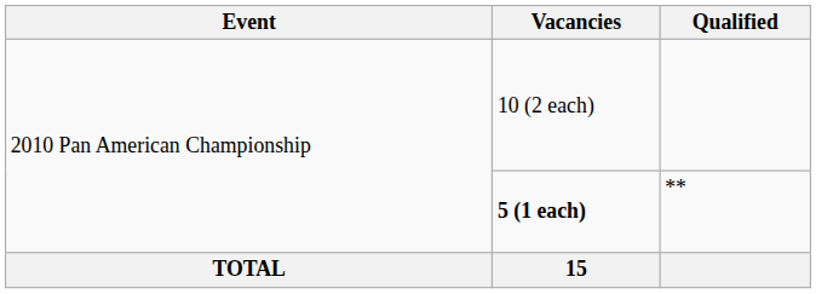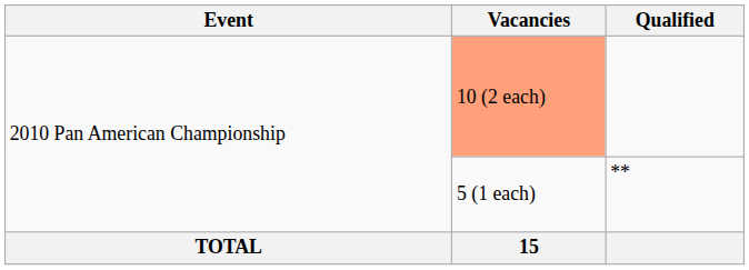10 (2 each) | Vacancies: no background -> lightsalmon background
5 (1 each) | Vacancies: bold -> normal
